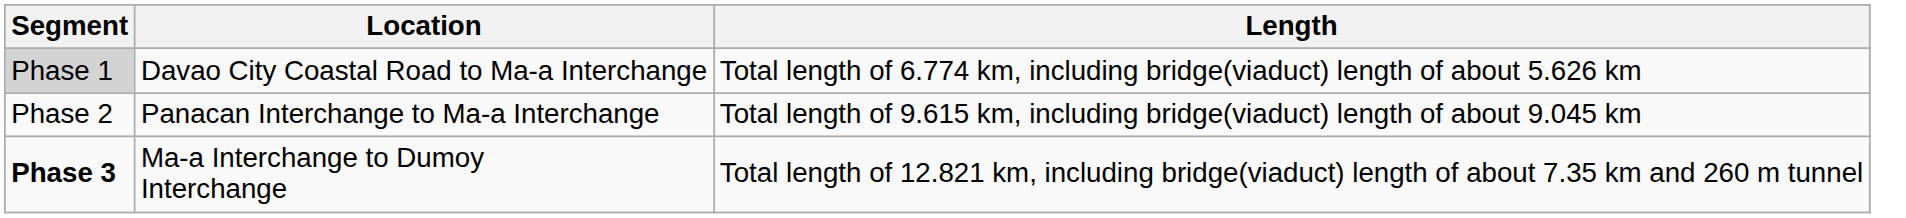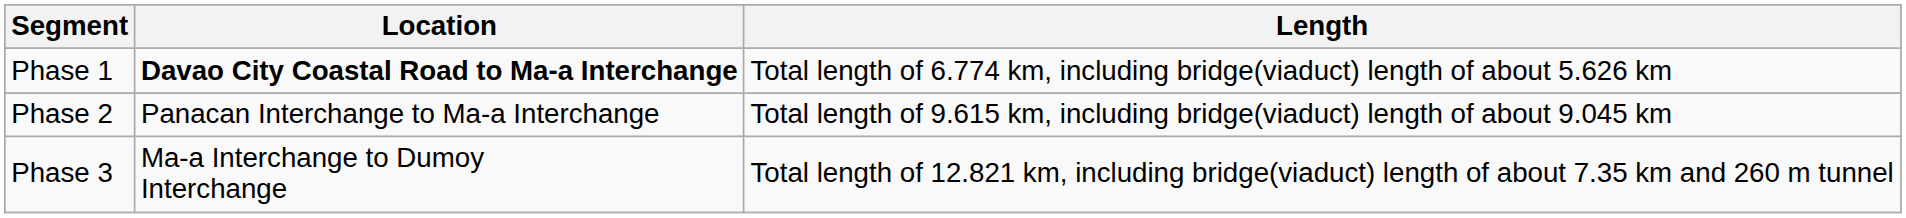row 2 | Segment: lightgrey background -> no background
row 2 | Location: normal -> bold
row 4 | Segment: bold -> normal
